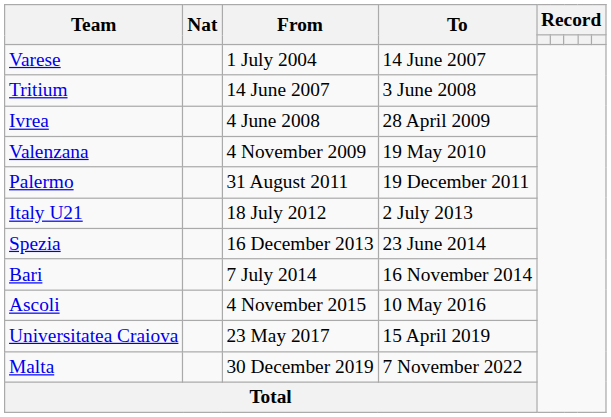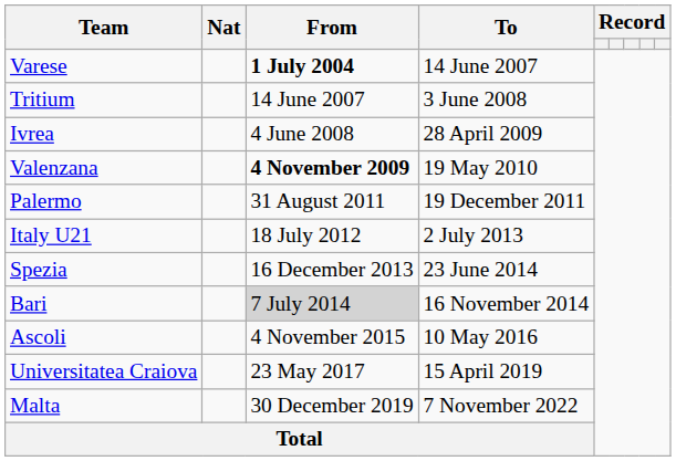Varese | From: normal -> bold
Valenzana | From: normal -> bold
Bari | From: no background -> lightgrey background
